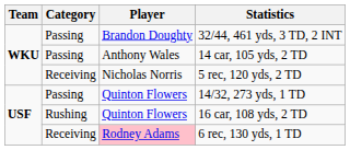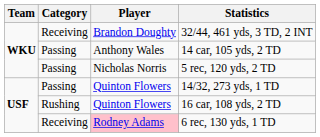32/44, 461 yds, 3 TD, 2 INT | Category: Passing -> Receiving
5 rec, 120 yds, 2 TD | Category: Receiving -> Passing
